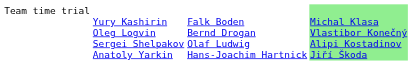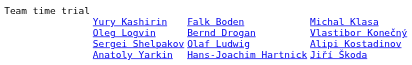Team time trial | column 4: lightgreen background -> no background
